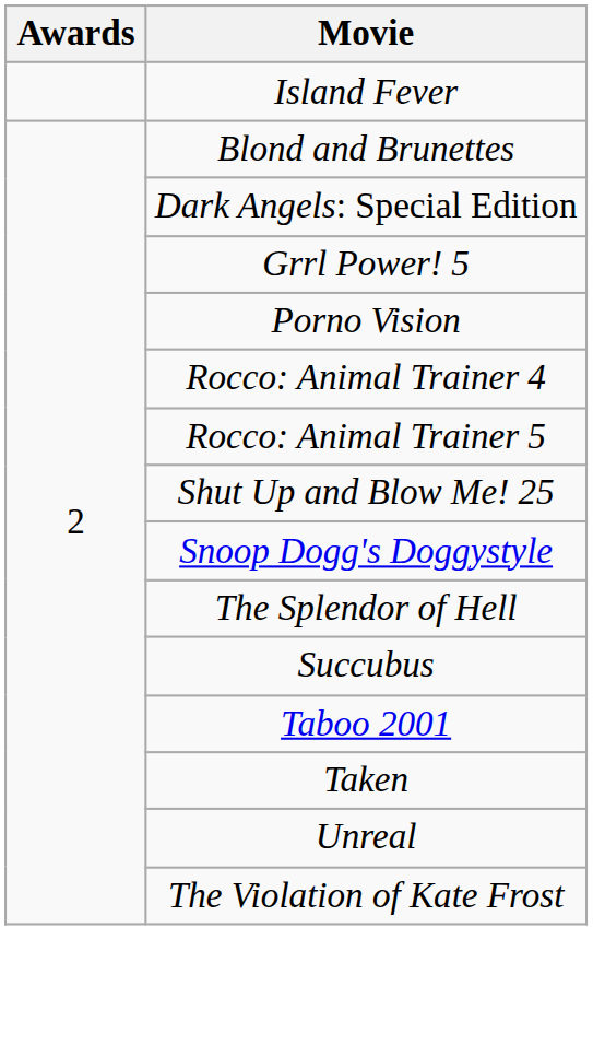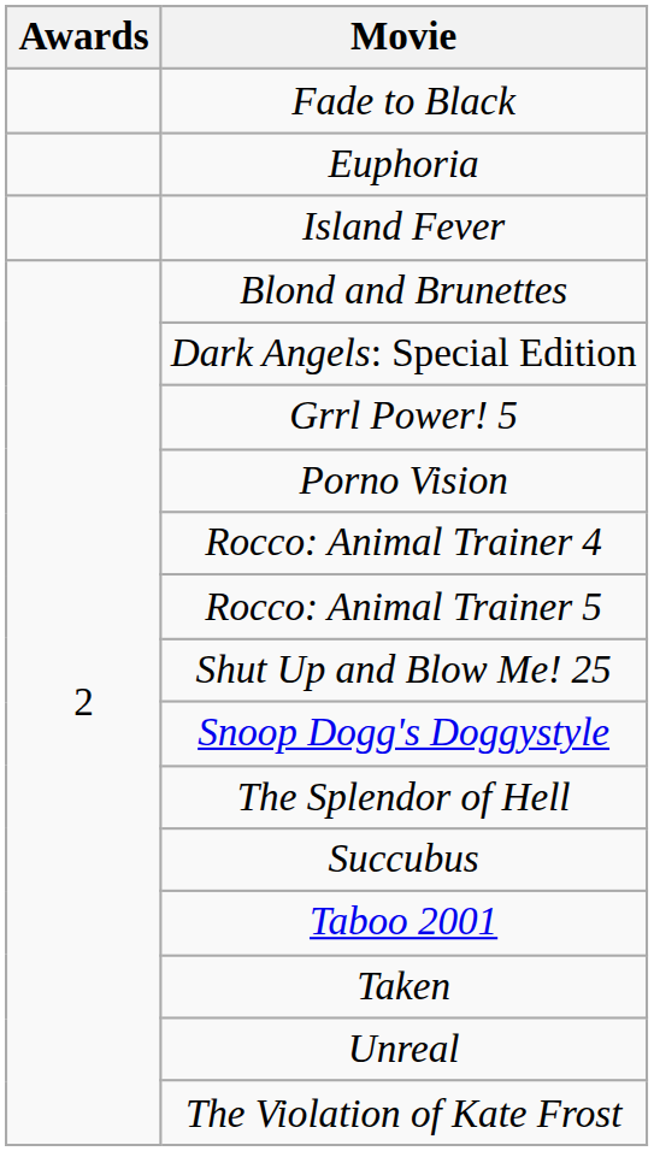+ row: Fade to Black
+ row: Euphoria
